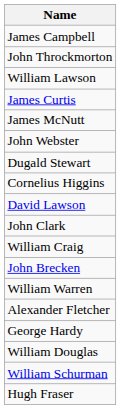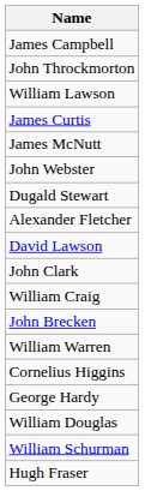row 9 | column 1: Cornelius Higgins -> Alexander Fletcher
row 15 | column 1: Alexander Fletcher -> Cornelius Higgins
